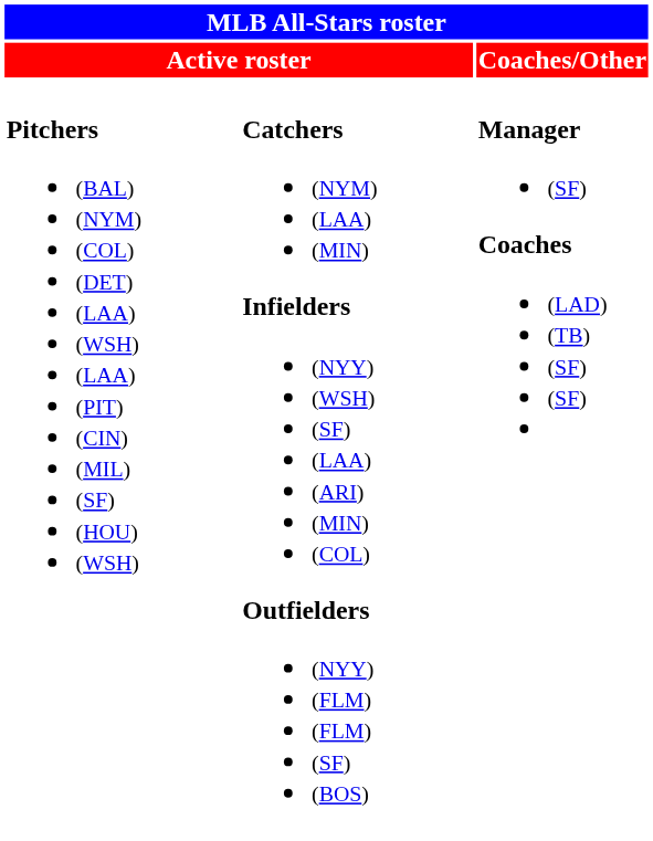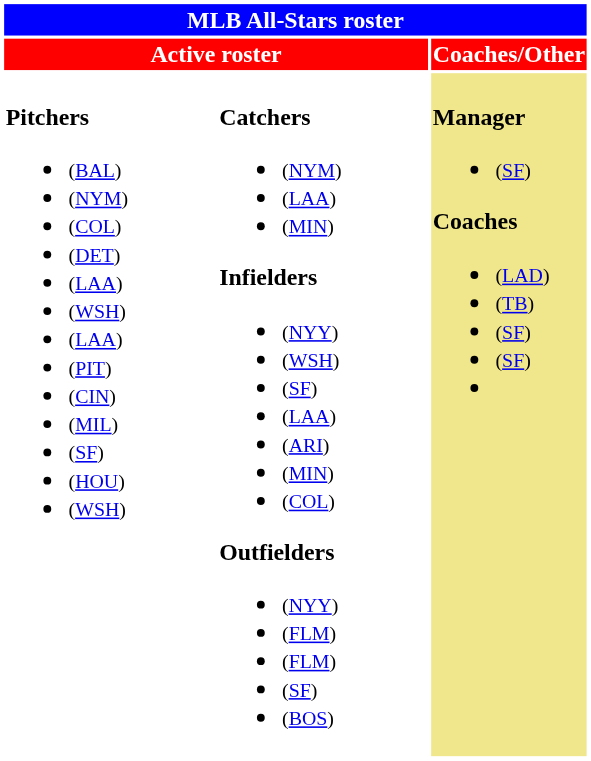row 3 | Coaches/Other: no background -> khaki background
